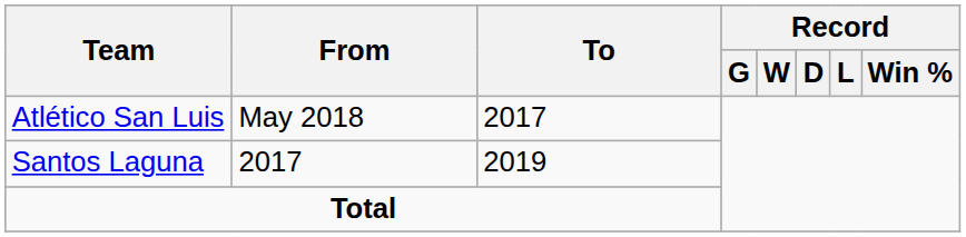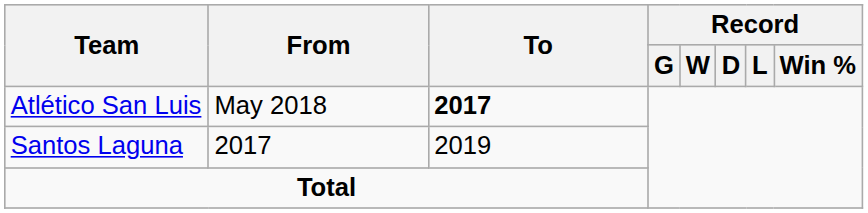Atlético San Luis | To: normal -> bold
